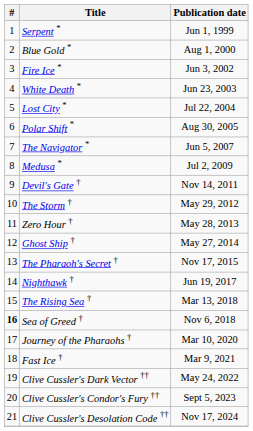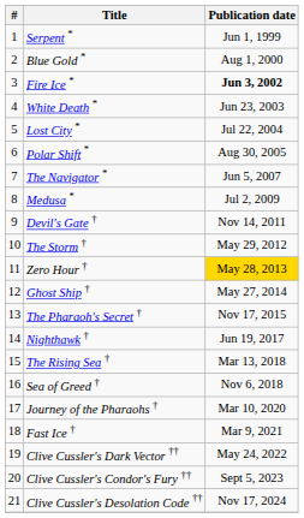Fire Ice * | Publication date: normal -> bold
Zero Hour † | Publication date: no background -> gold background
Sea of Greed † | #: bold -> normal
